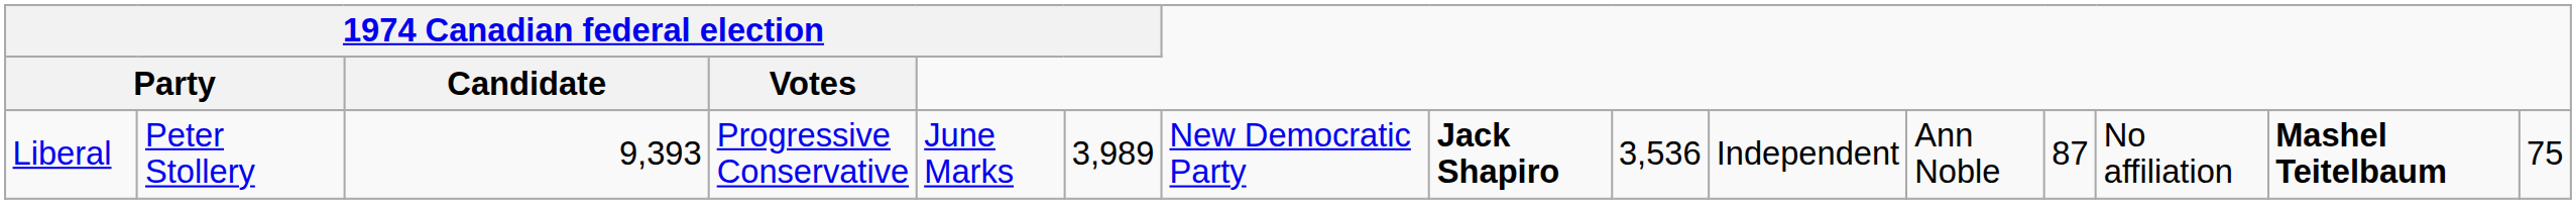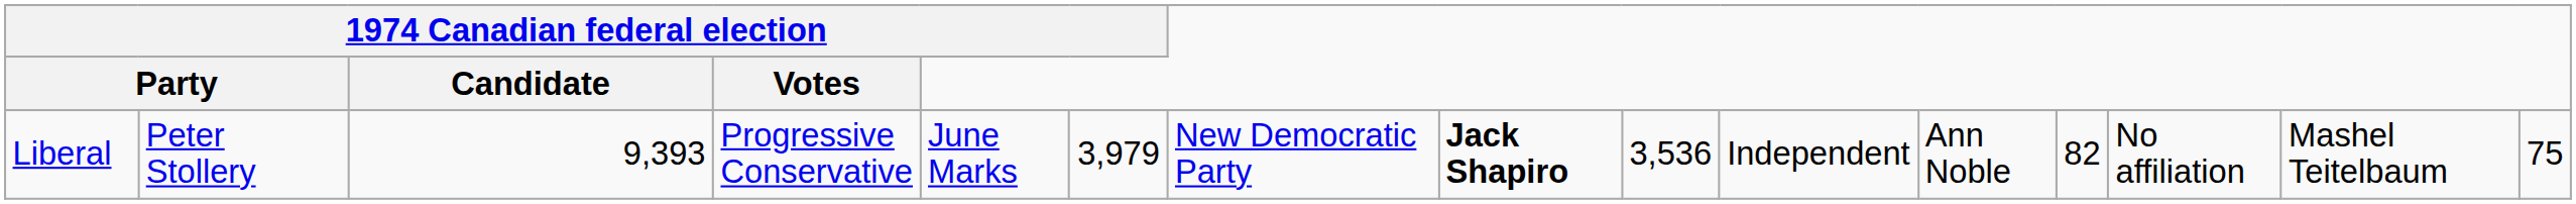Liberal | column 6: 3,989 -> 3,979
Liberal | column 12: 87 -> 82
Liberal | column 14: bold -> normal
